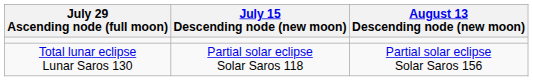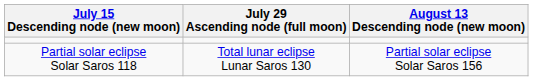columns swapped: July 15 Descending node (new moon) <-> July 29 Ascending node (full moon)
